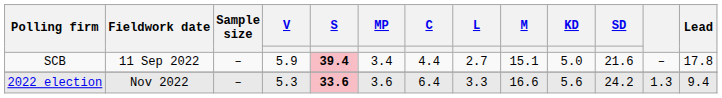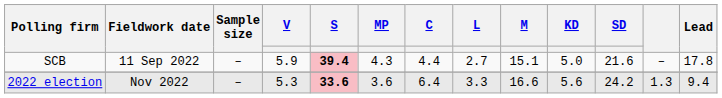SCB | MP: 3.4 -> 4.3
